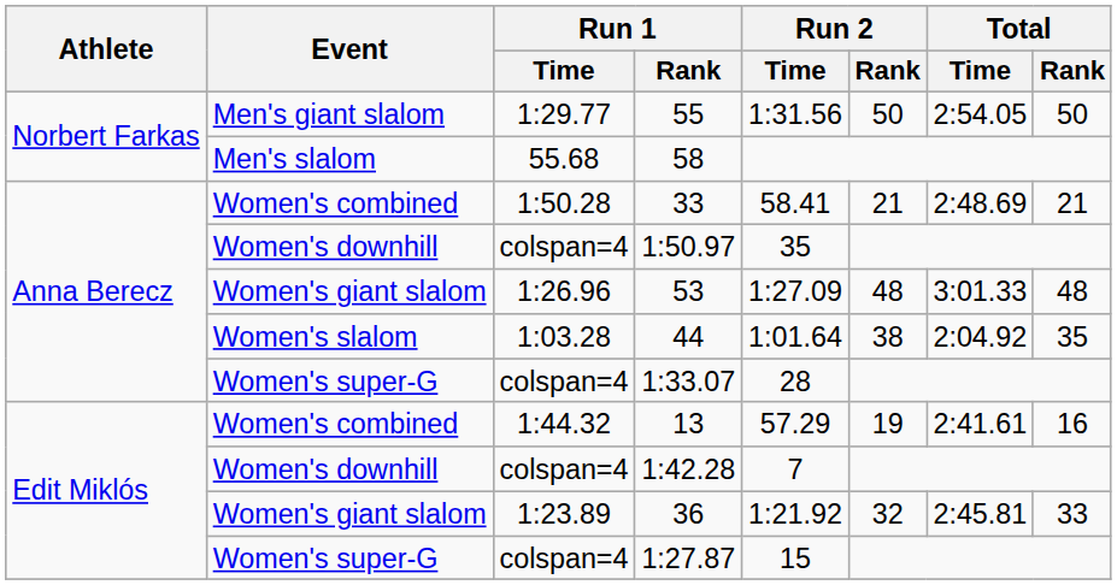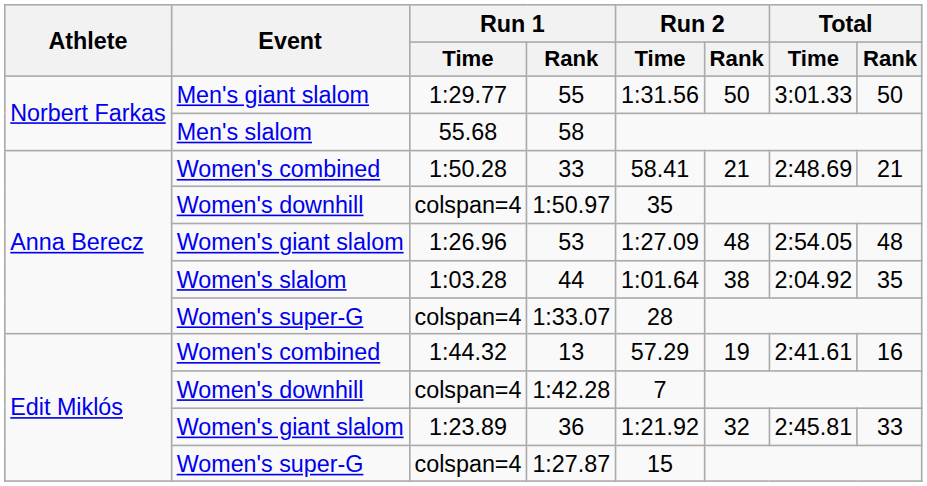55 | Total / Time: 2:54.05 -> 3:01.33
53 | Total / Time: 3:01.33 -> 2:54.05
